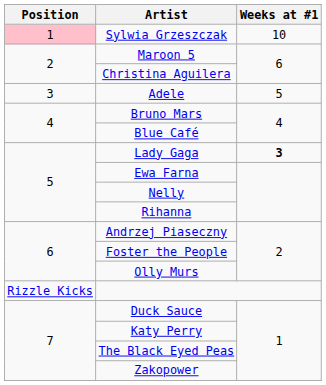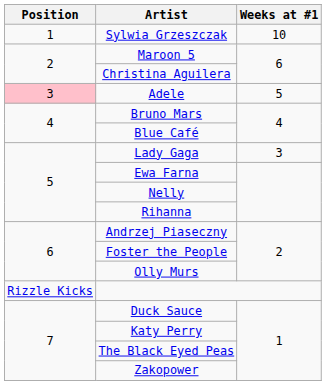Sylwia Grzeszczak | Position: pink background -> no background
Adele | Position: no background -> pink background
Lady Gaga | Weeks at #1: bold -> normal
